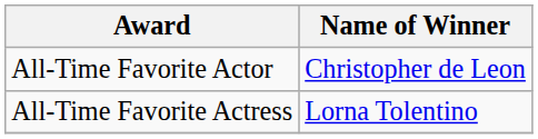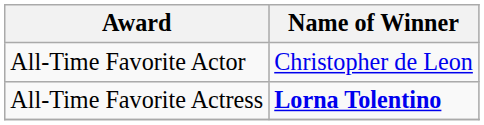row 3 | Name of Winner: normal -> bold
